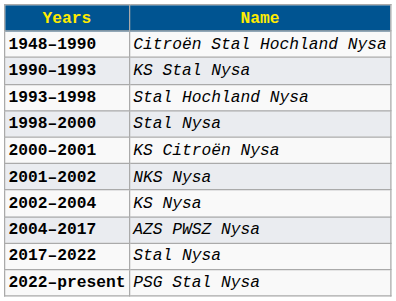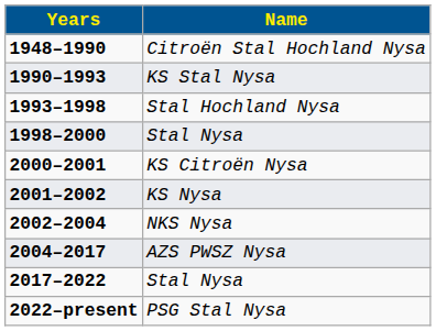row 7 | Name: NKS Nysa -> KS Nysa
row 8 | Name: KS Nysa -> NKS Nysa
